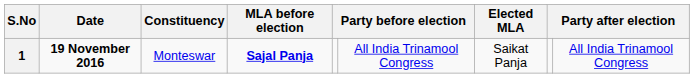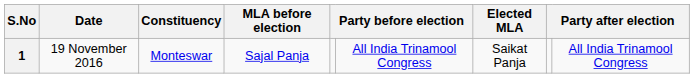1 | Date: bold -> normal
1 | MLA before election: bold -> normal
